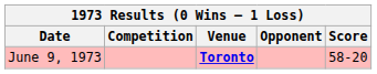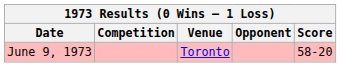June 9, 1973 | Venue: bold -> normal
